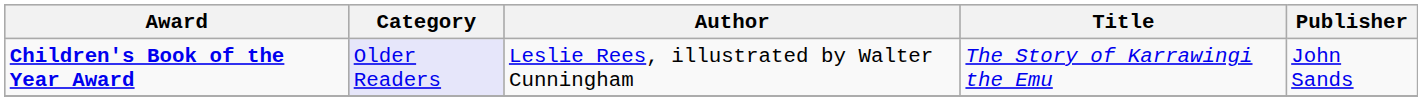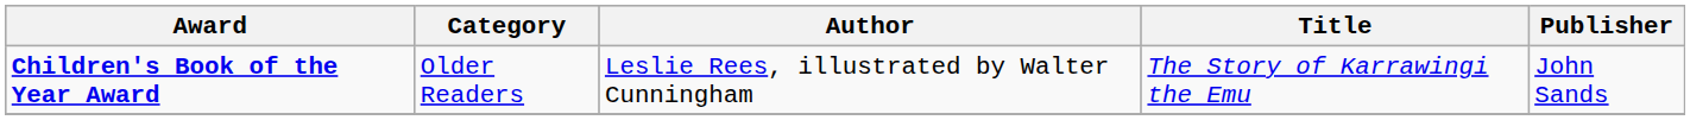Children's Book of the Year Award | Category: lavender background -> no background
